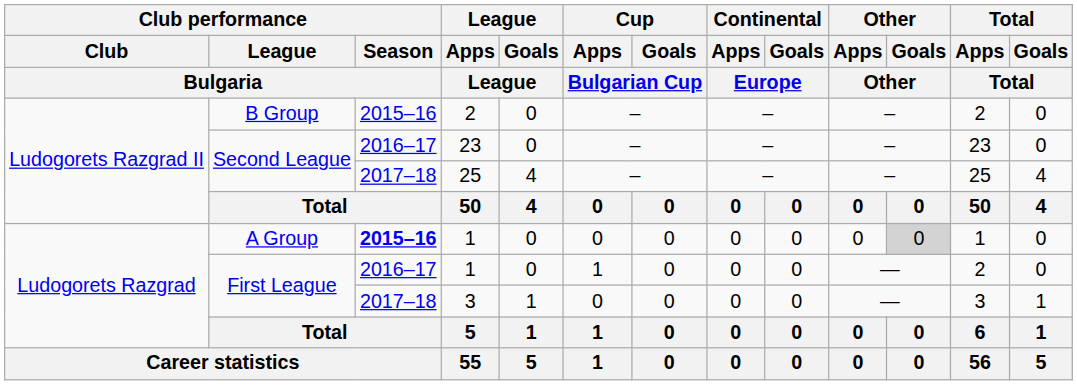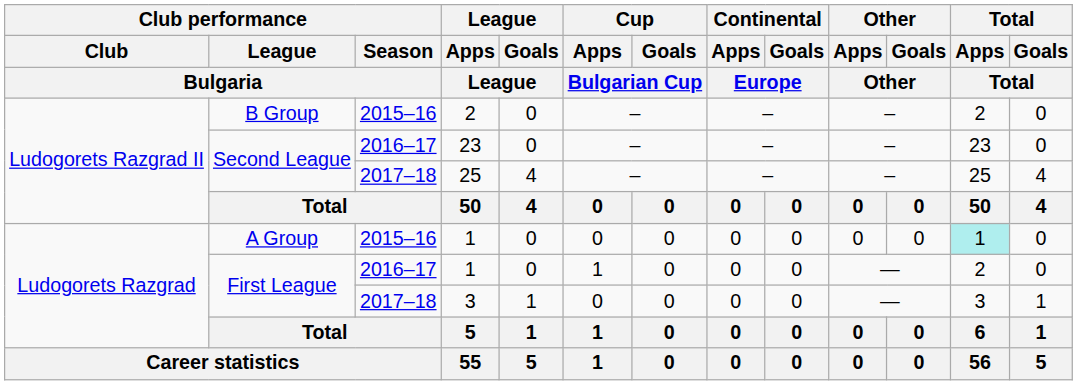A Group / 1 | Club performance / Season / Bulgaria: bold -> normal
A Group / 1 | Other / Goals / Other: lightgrey background -> no background
A Group / 1 | Total / Apps / Total: no background -> paleturquoise background
